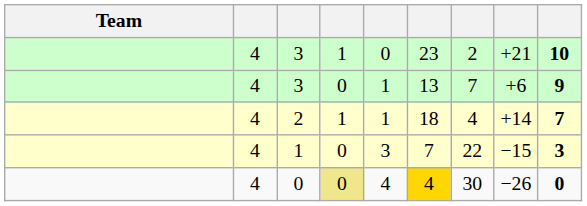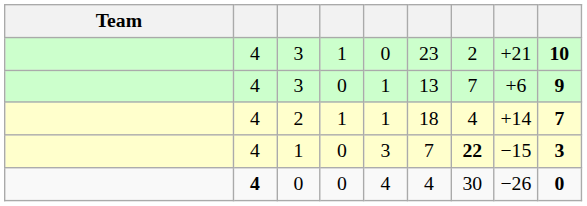row 5 | column 7: normal -> bold
row 6 | column 2: normal -> bold
row 6 | column 4: khaki background -> no background
row 6 | column 6: gold background -> no background
